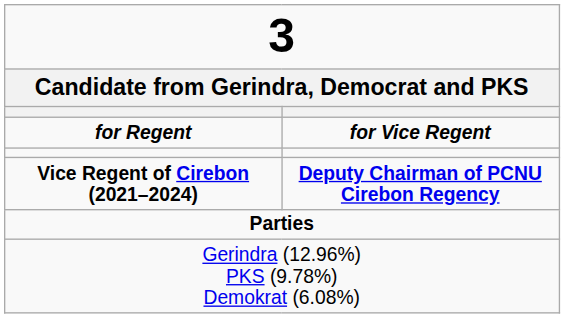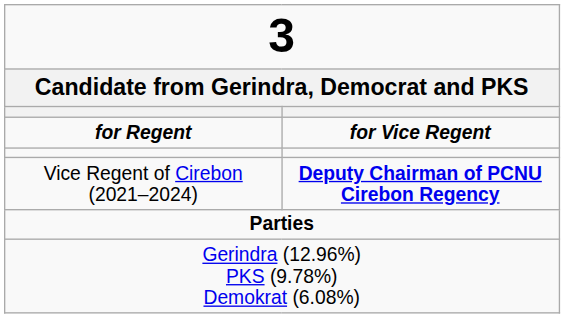row 6 | column 1: bold -> normal
